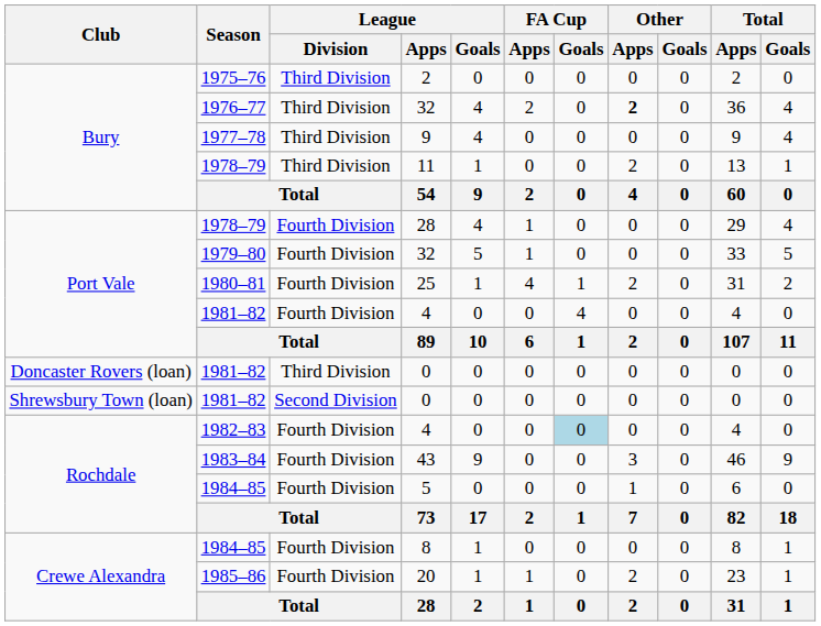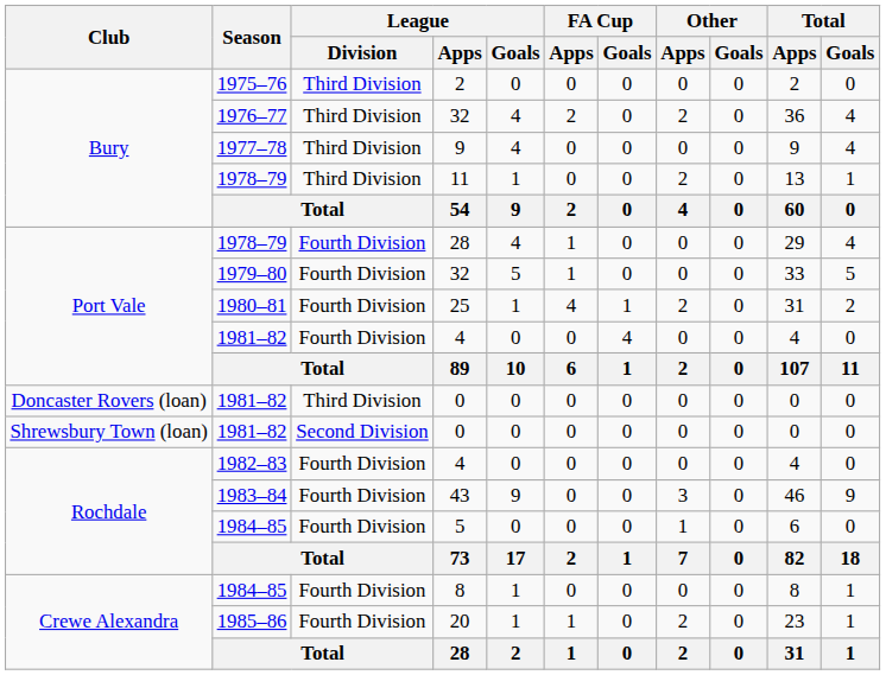Bury / 32 | Other / Apps: bold -> normal
Rochdale / 4 | FA Cup / Goals: lightblue background -> no background
